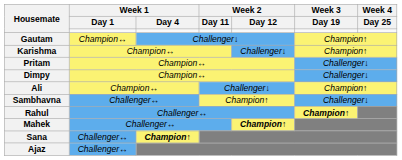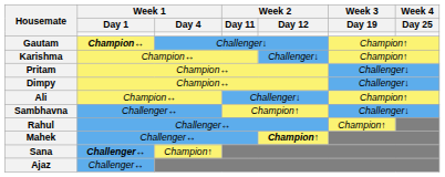Gautam | Week 1 / Day 1: normal -> bold
Rahul | Week 3 / Day 19: bold -> normal
Sana | Week 1 / Day 1: normal -> bold
Sana | Week 1 / Day 4: bold -> normal
